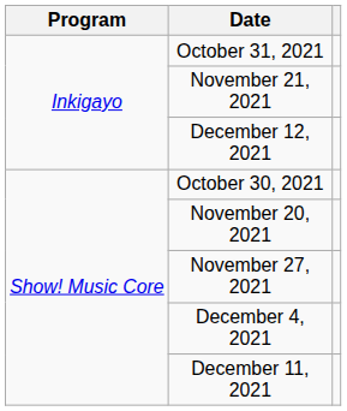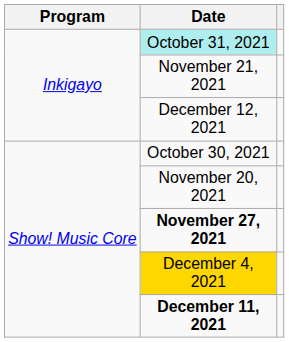October 31, 2021 | Date: no background -> paleturquoise background
November 27, 2021 | Date: normal -> bold
December 4, 2021 | Date: no background -> gold background
December 11, 2021 | Date: normal -> bold
